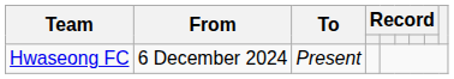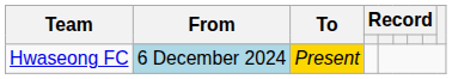Hwaseong FC | From: no background -> lightblue background
Hwaseong FC | To: no background -> gold background
